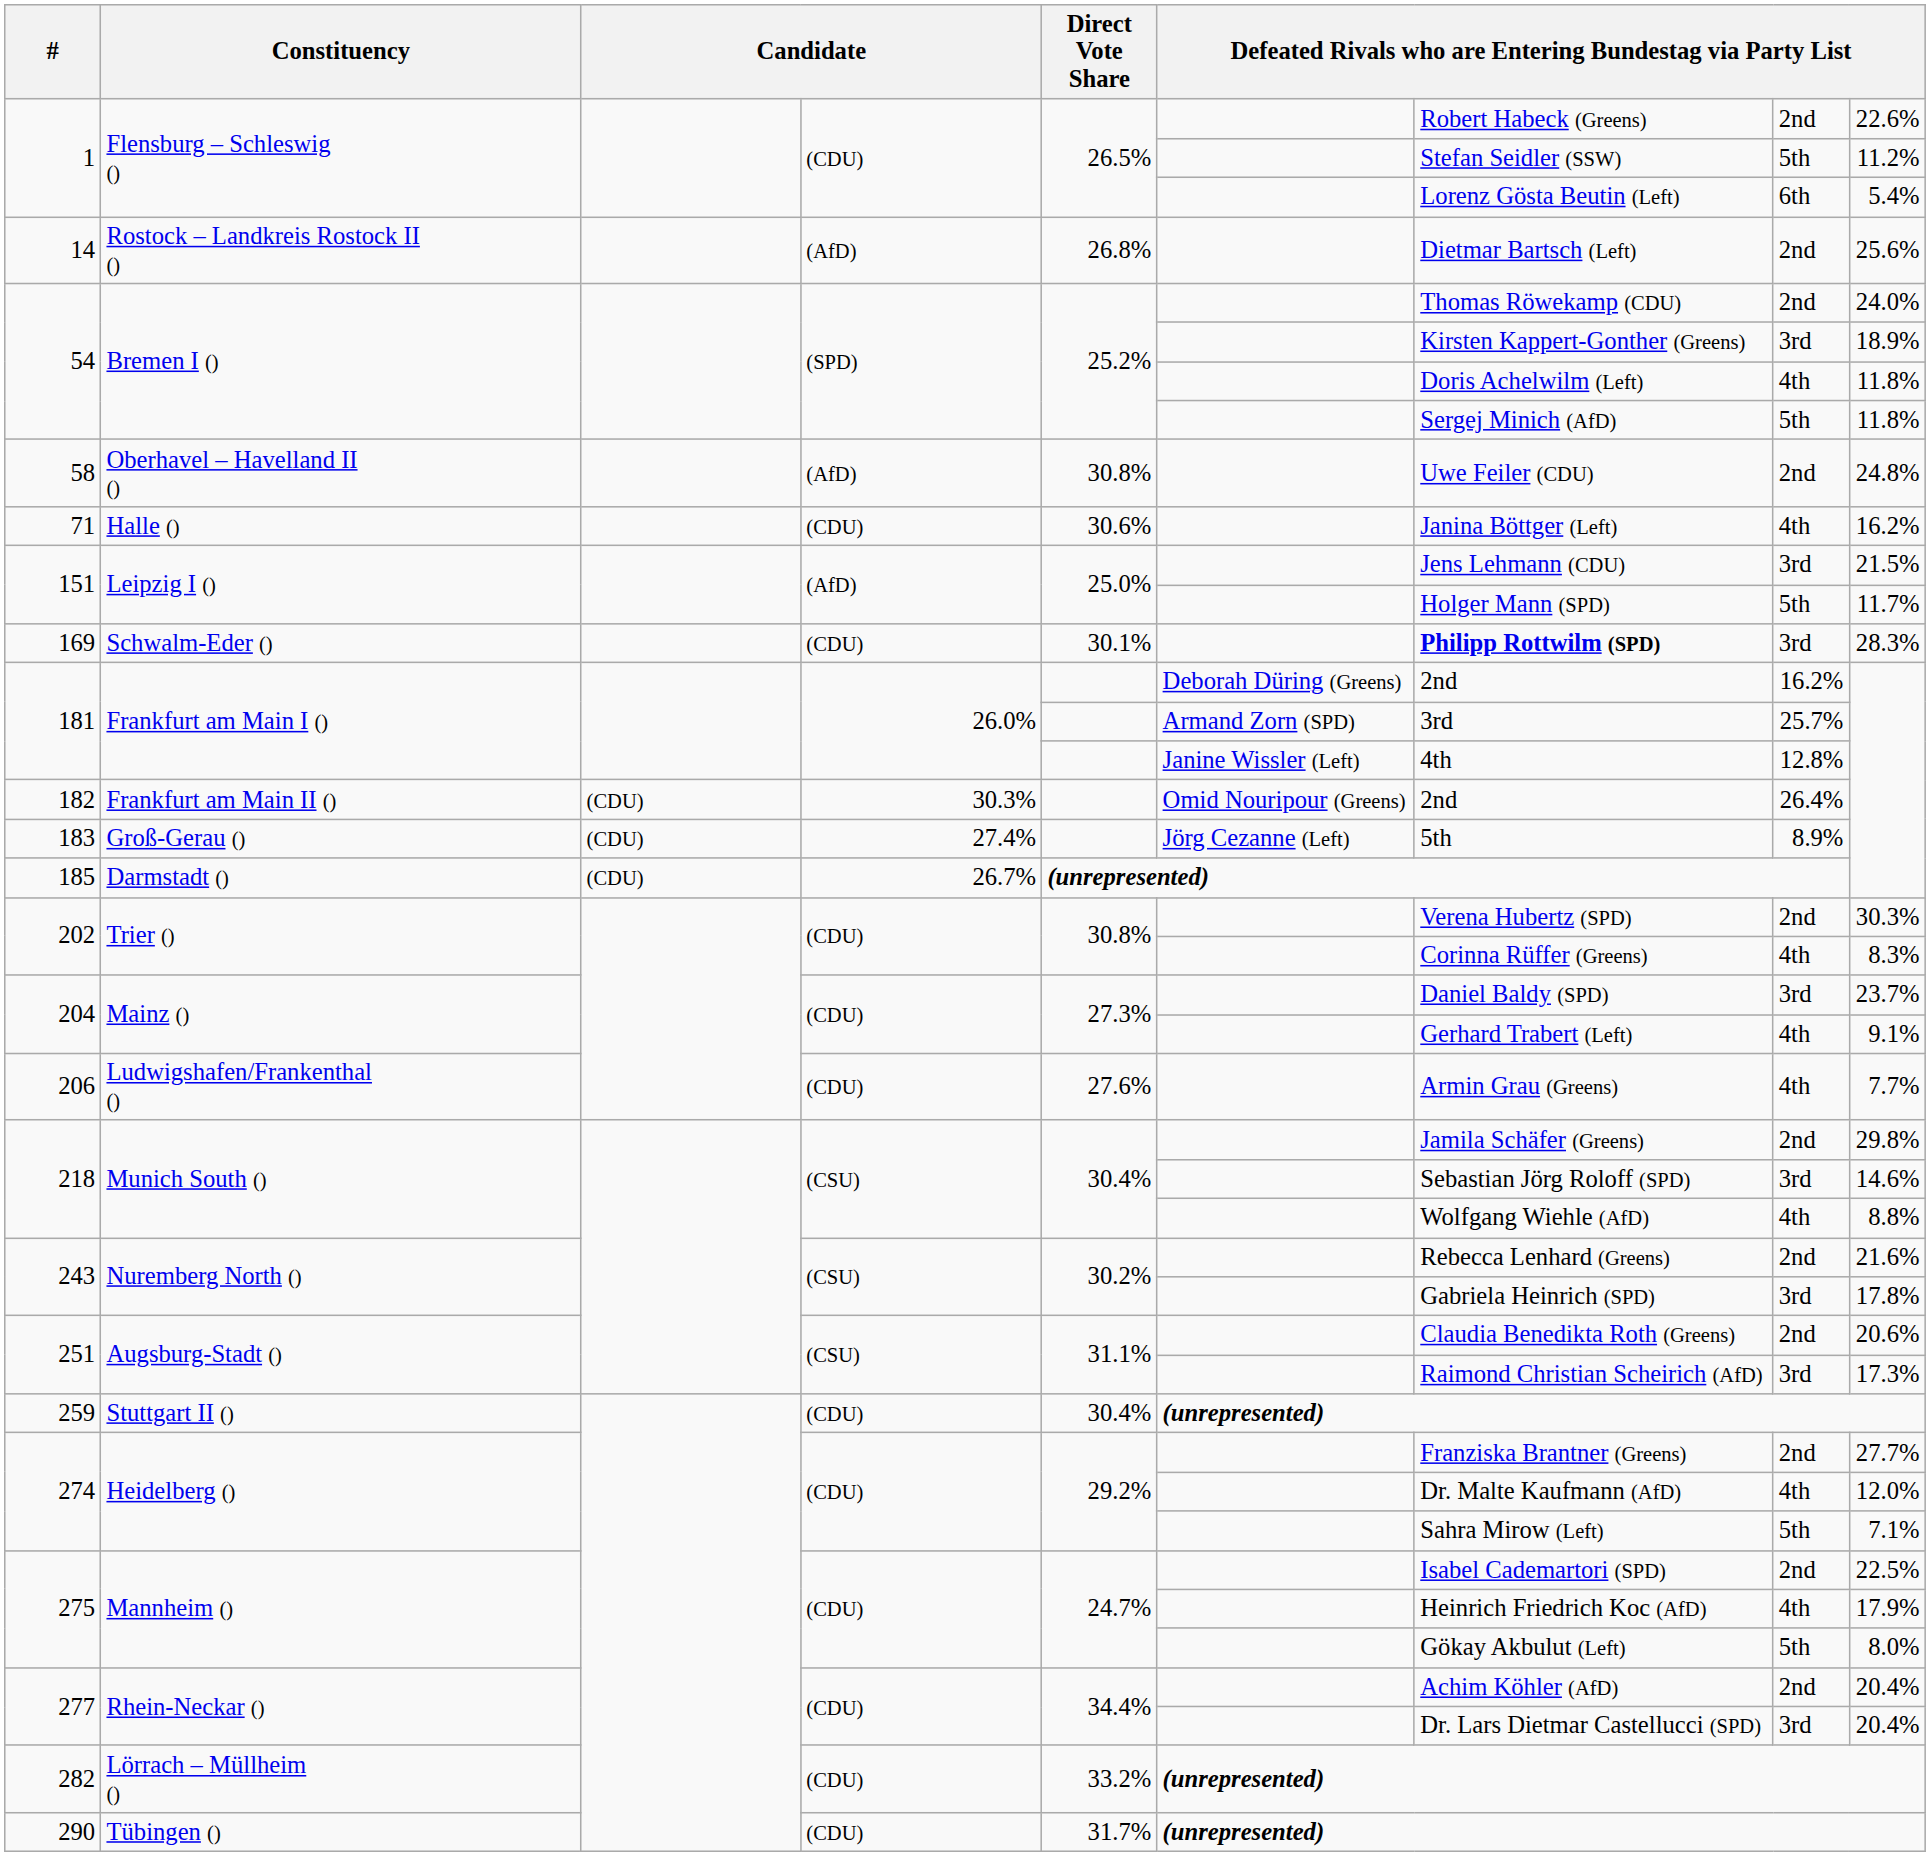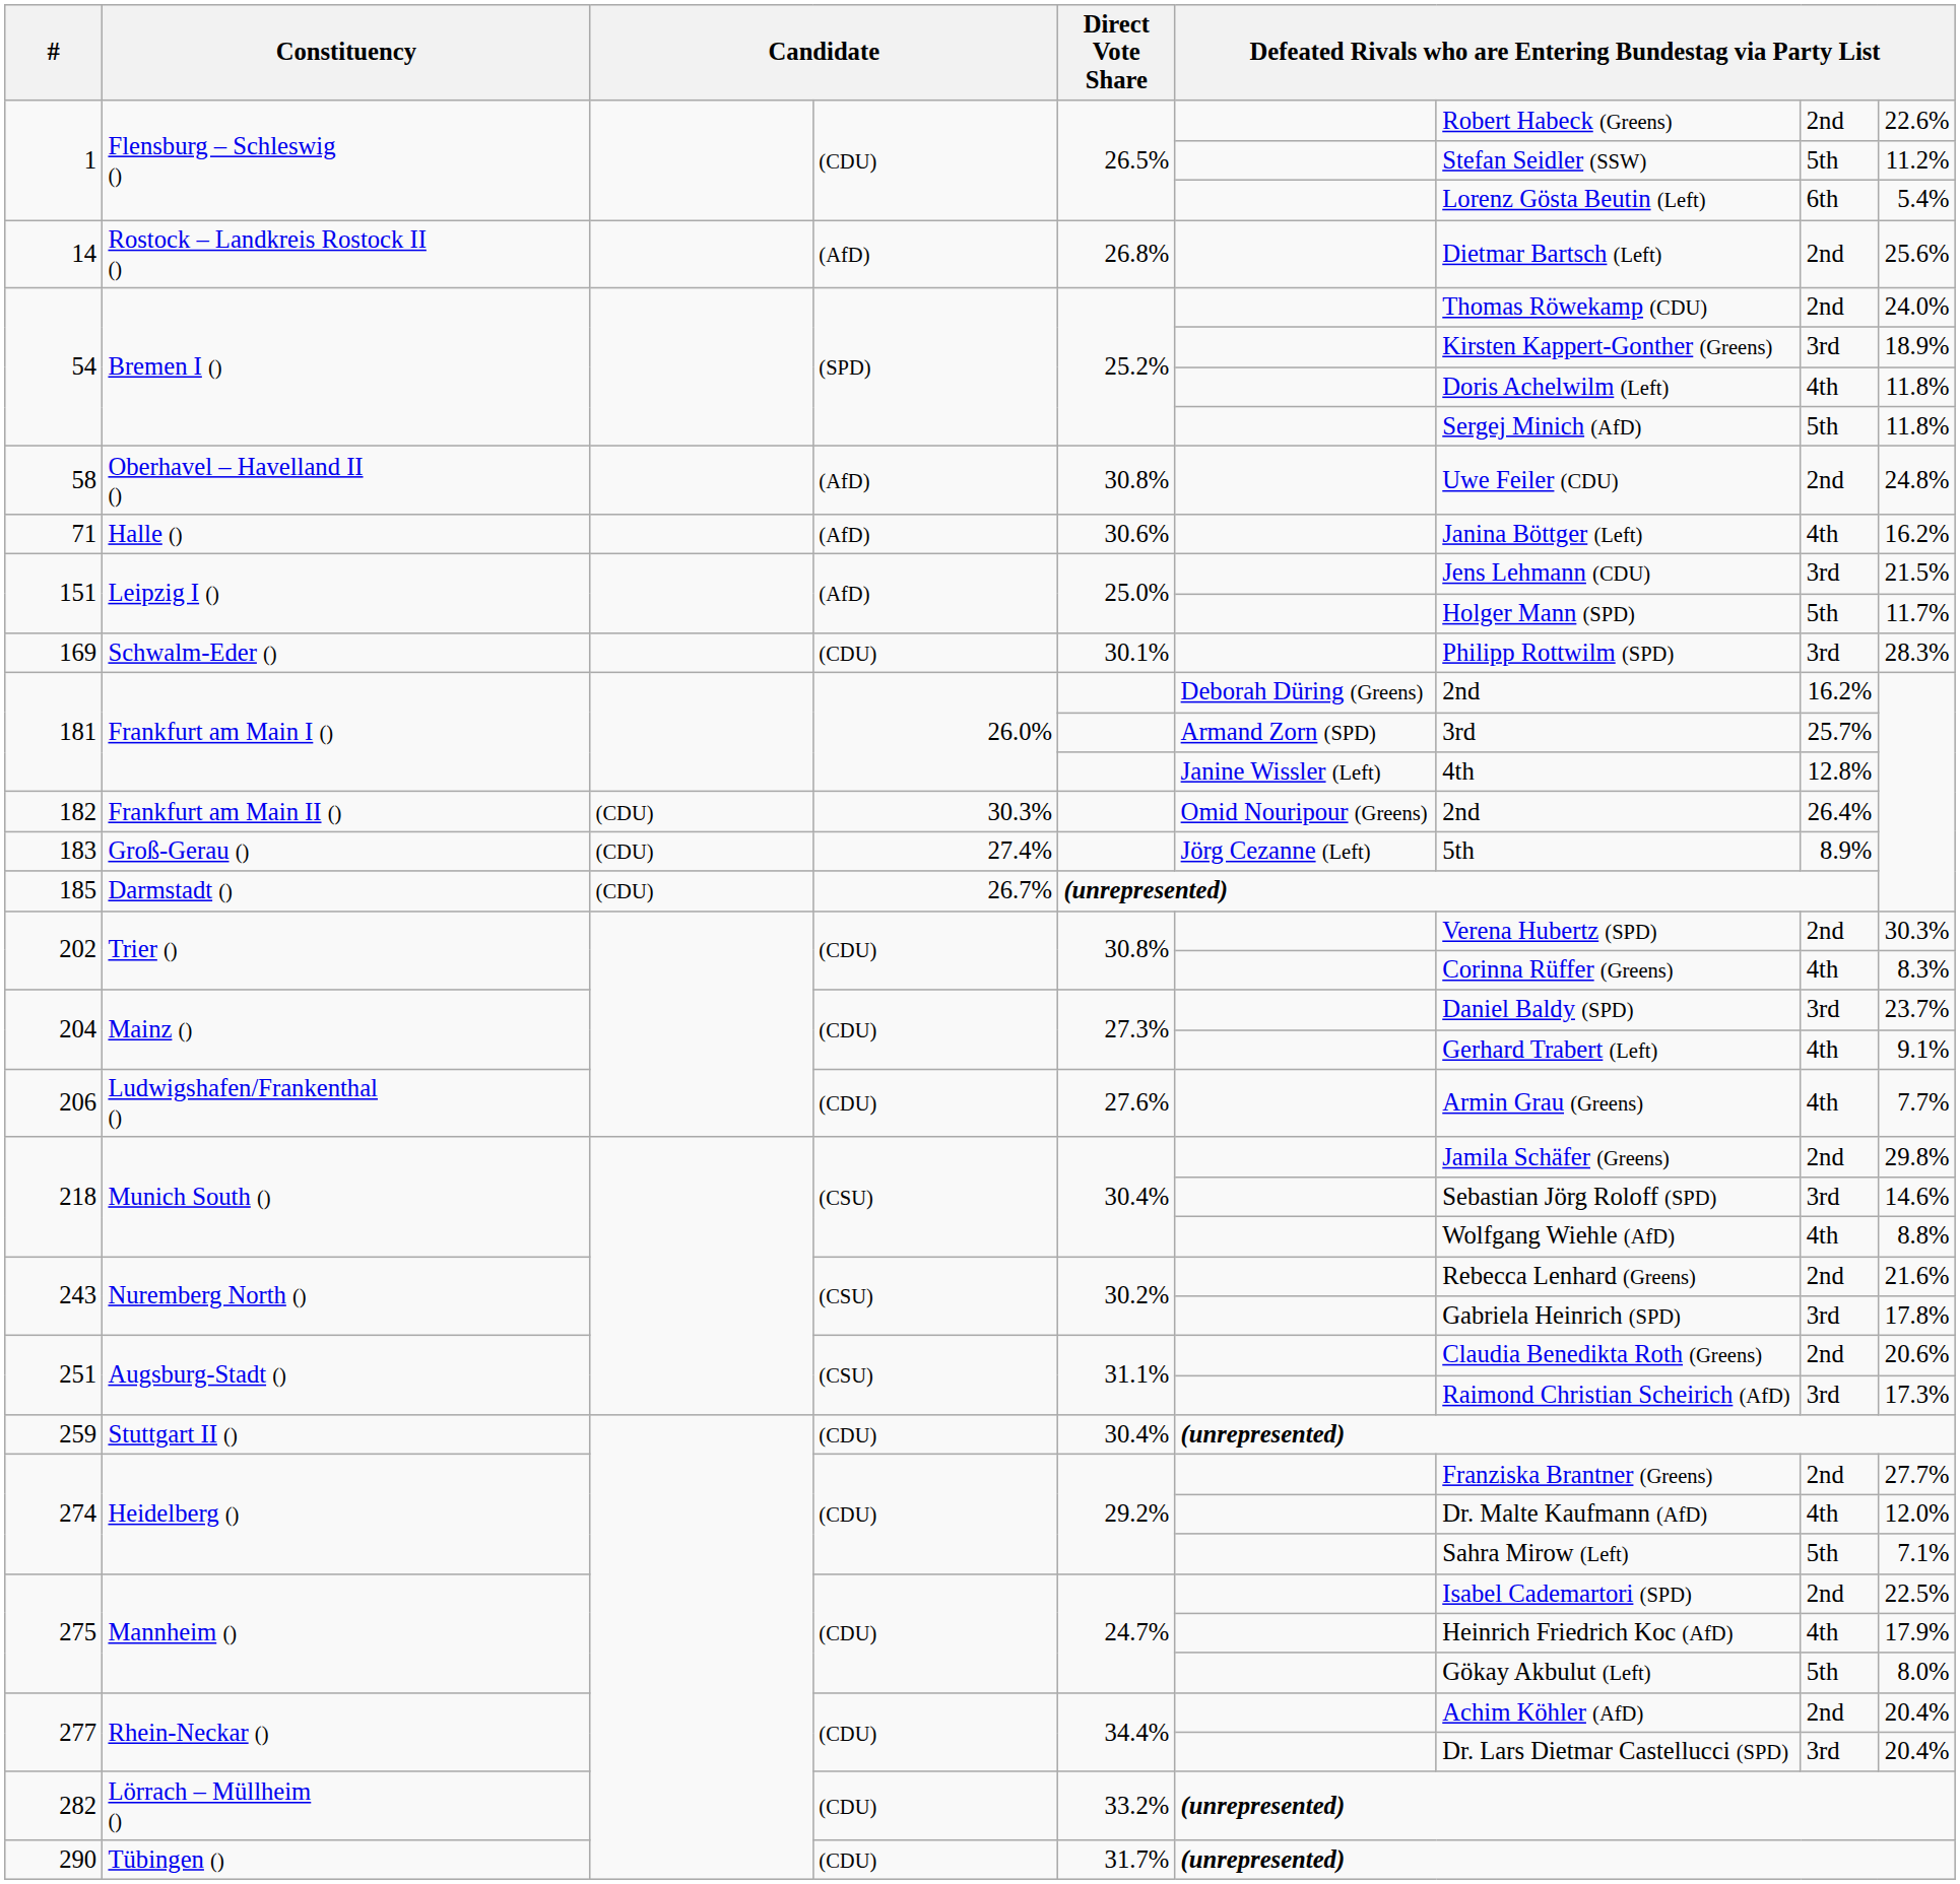71 | column 4: (CDU) -> (AfD)
169 | column 7: bold -> normal
